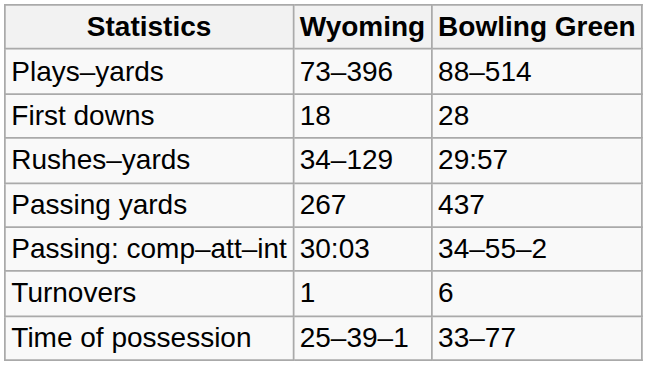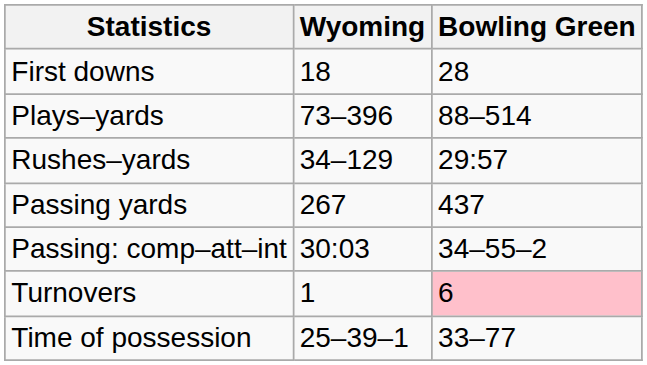rows swapped: First downs <-> Plays–yards
Turnovers | Bowling Green: no background -> pink background
